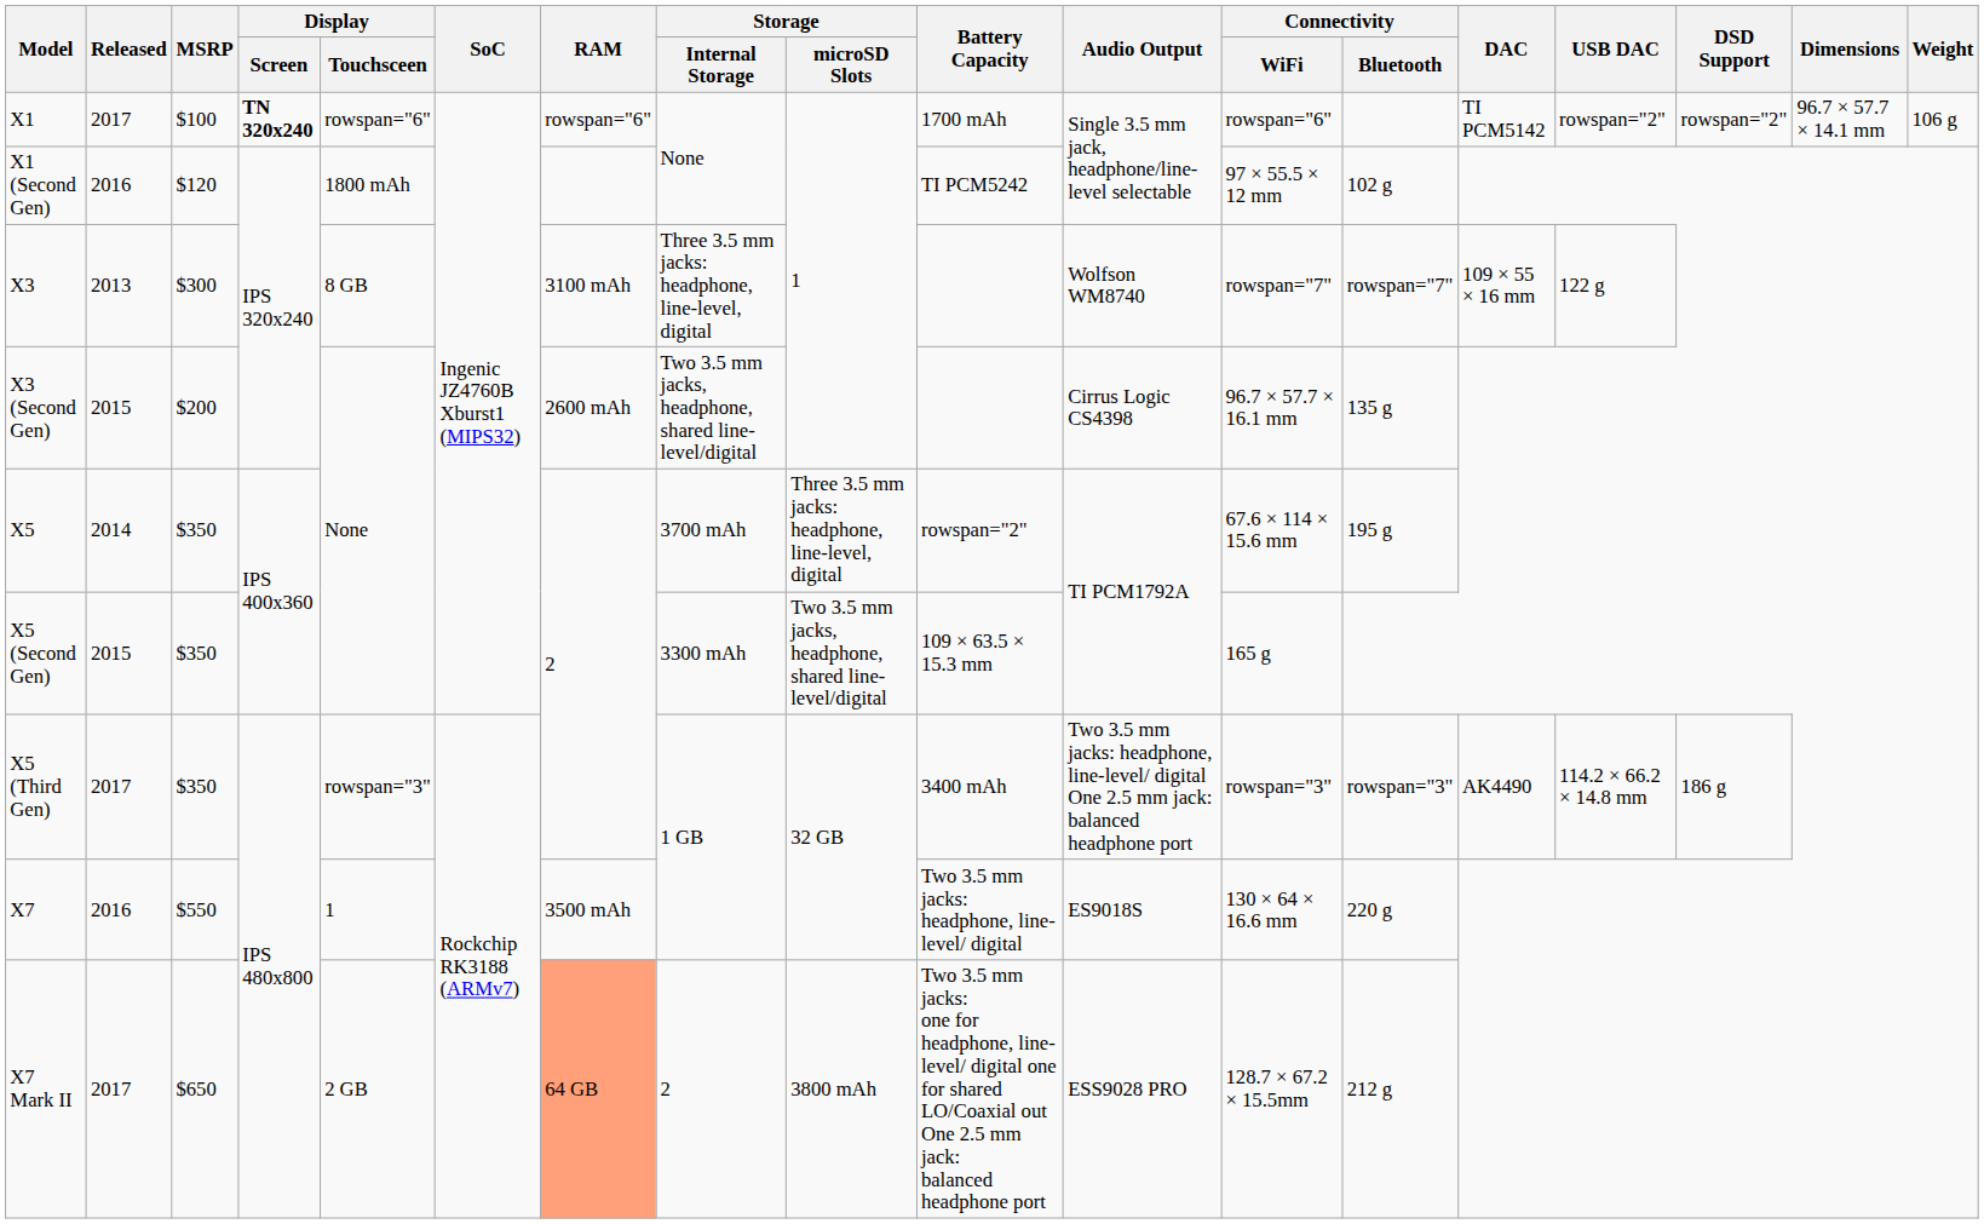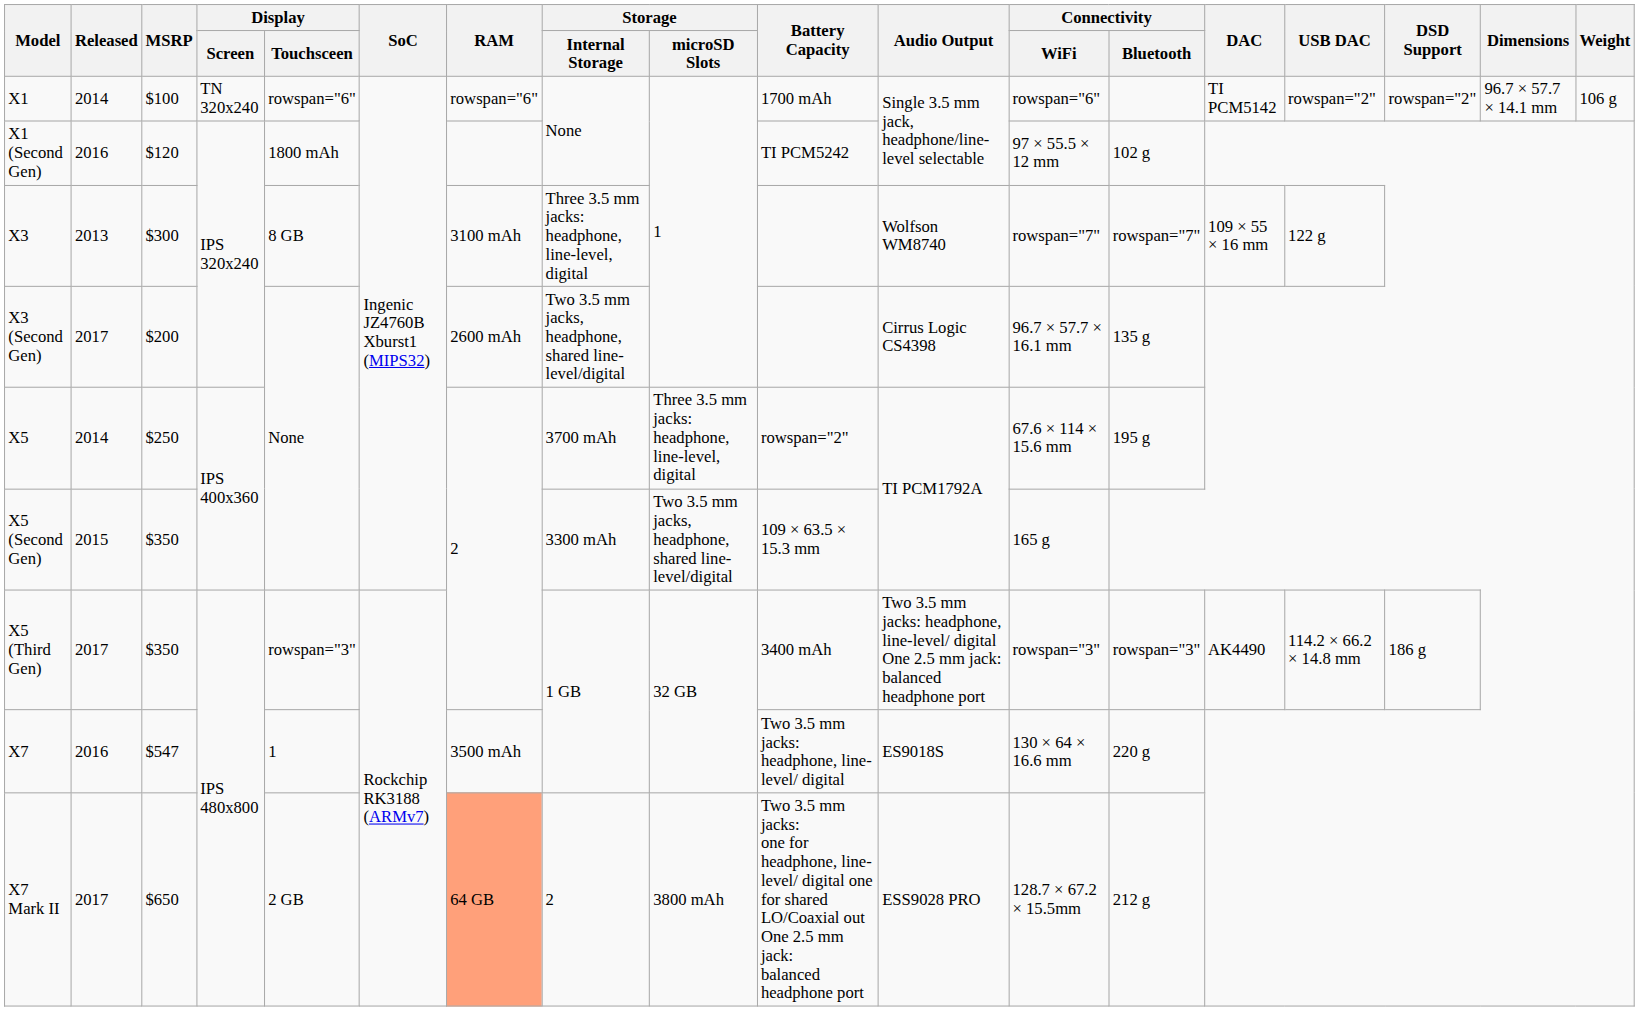X1 | Released: 2017 -> 2014
X1 | Display / Screen: bold -> normal
X3 (Second Gen) | Released: 2015 -> 2017
X5 | MSRP: $350 -> $250
X7 | MSRP: $550 -> $547
